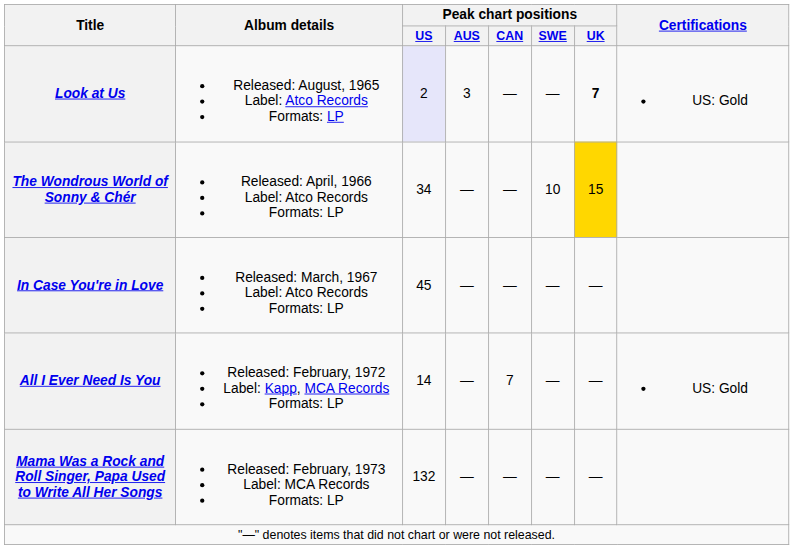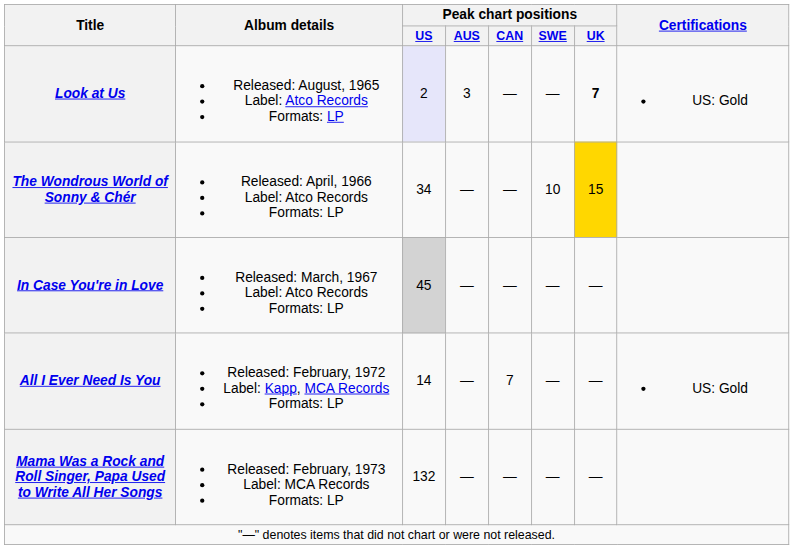In Case You're in Love | Peak chart positions / US: no background -> lightgrey background
